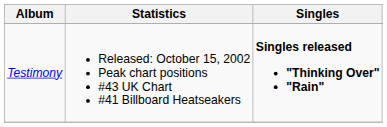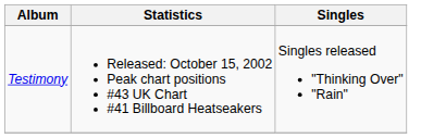Testimony | Singles: bold -> normal
